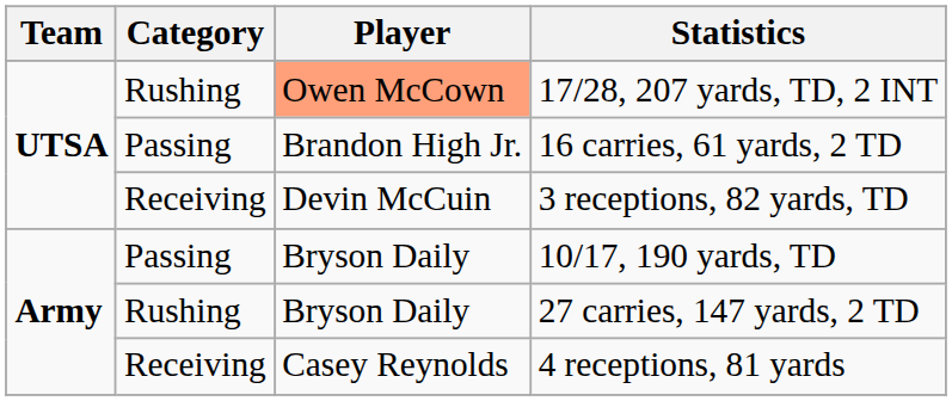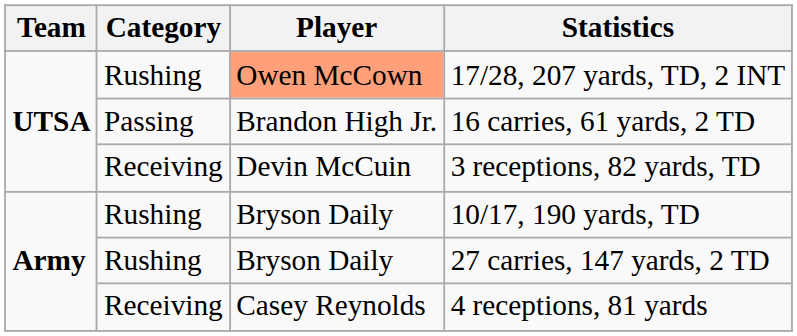10/17, 190 yards, TD | Category: Passing -> Rushing
